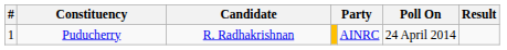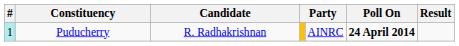Puducherry | #: no background -> paleturquoise background
Puducherry | Poll On: normal -> bold
